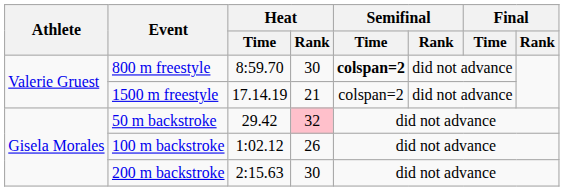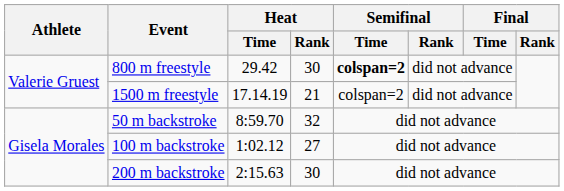800 m freestyle | Heat / Time: 8:59.70 -> 29.42
50 m backstroke | Heat / Time: 29.42 -> 8:59.70
50 m backstroke | Heat / Rank: pink background -> no background
100 m backstroke | Heat / Rank: 26 -> 27
